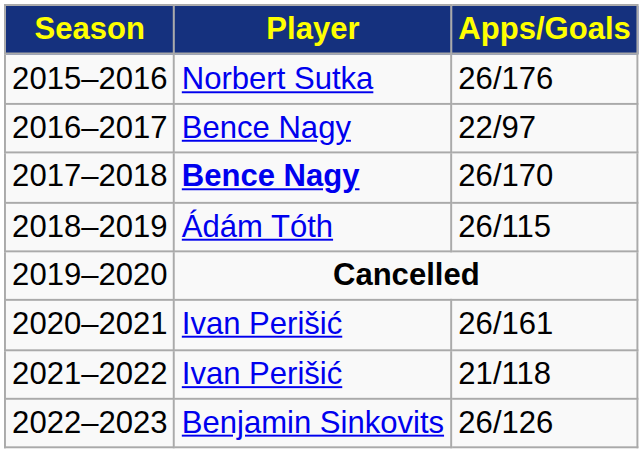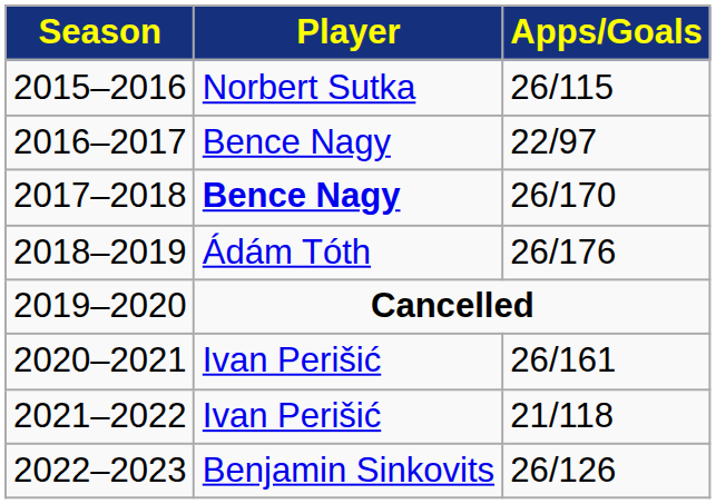2015–2016 | Apps/Goals: 26/176 -> 26/115
2018–2019 | Apps/Goals: 26/115 -> 26/176
